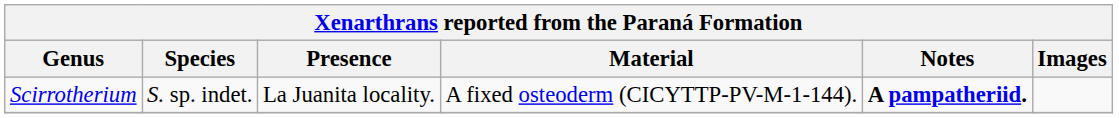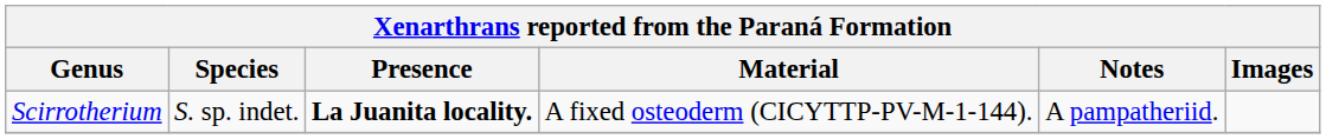Scirrotherium | Presence: normal -> bold
Scirrotherium | Notes: bold -> normal
